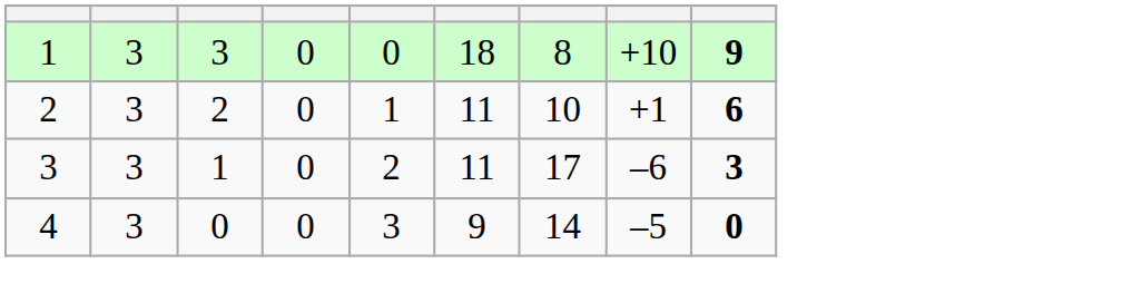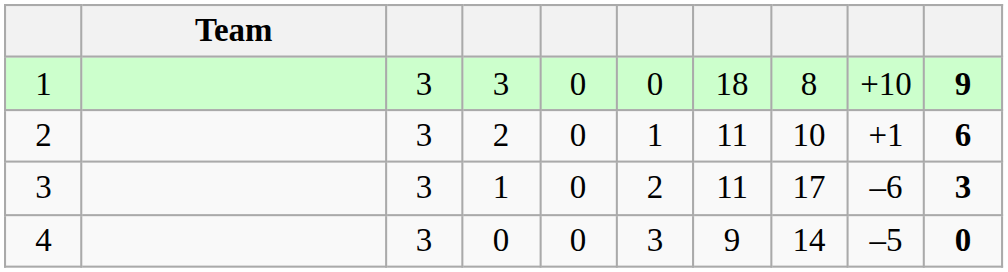+ column: Team
